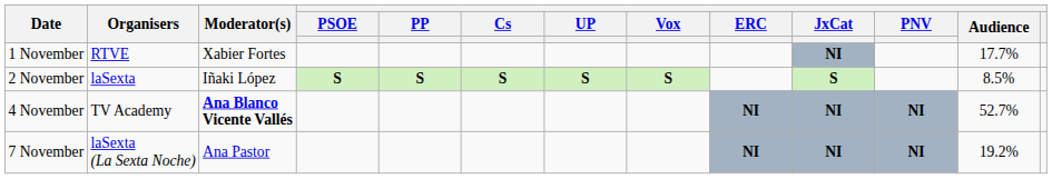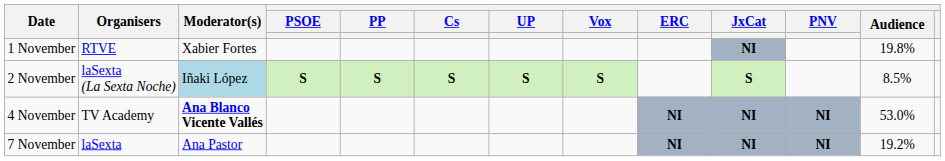1 November | Audience: 17.7% -> 19.8%
2 November | Organisers: laSexta -> laSexta (La Sexta Noche)
2 November | Moderator(s): no background -> lightblue background
4 November | Audience: 52.7% -> 53.0%
7 November | Organisers: laSexta (La Sexta Noche) -> laSexta
